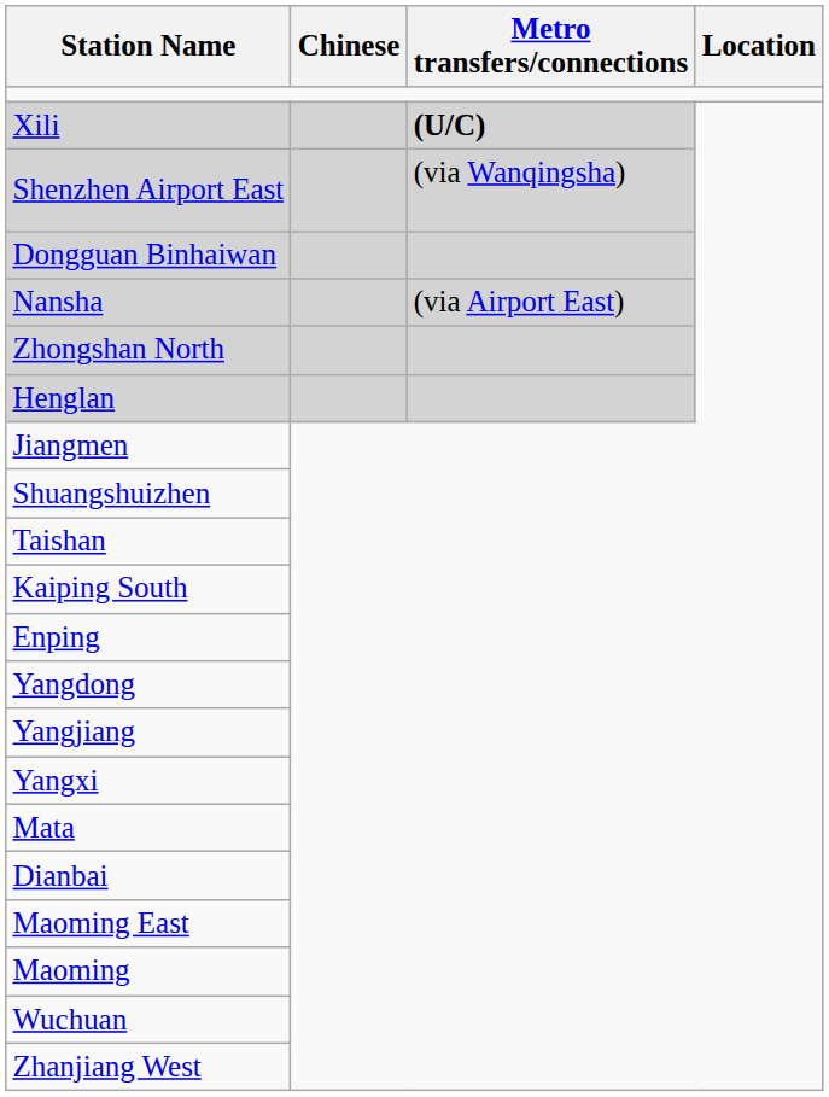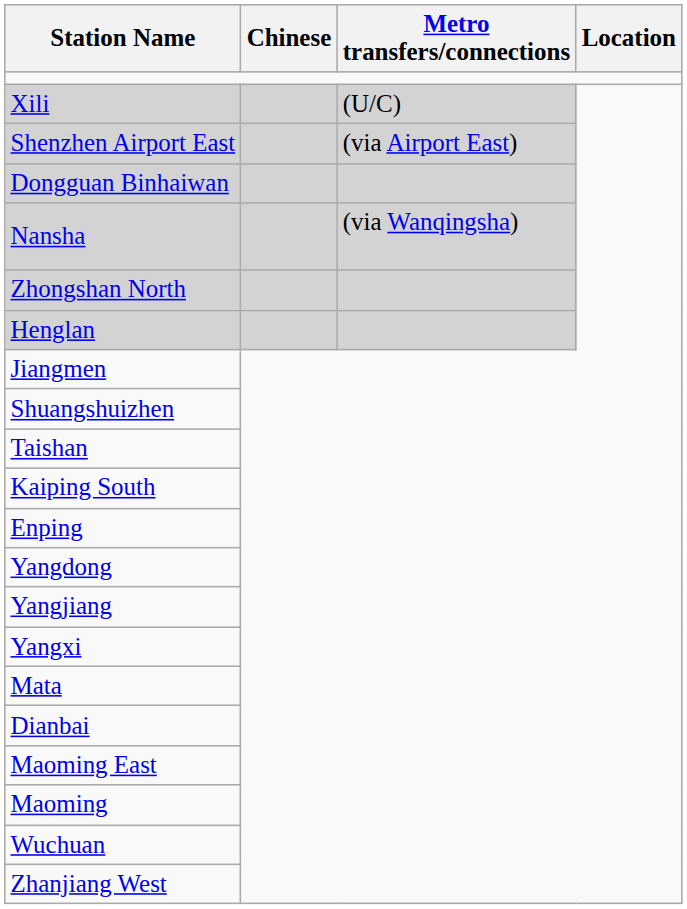Xili | Metro transfers/connections: bold -> normal
Shenzhen Airport East | Metro transfers/connections: (via Wanqingsha) -> (via Airport East)
Nansha | Metro transfers/connections: (via Airport East) -> (via Wanqingsha)
